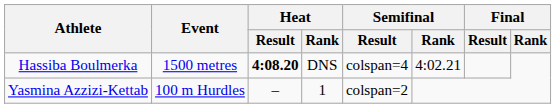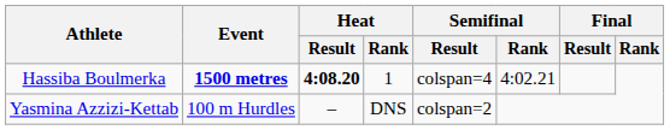Hassiba Boulmerka | Event: normal -> bold
Hassiba Boulmerka | Heat / Rank: DNS -> 1
Yasmina Azzizi-Kettab | Heat / Rank: 1 -> DNS
